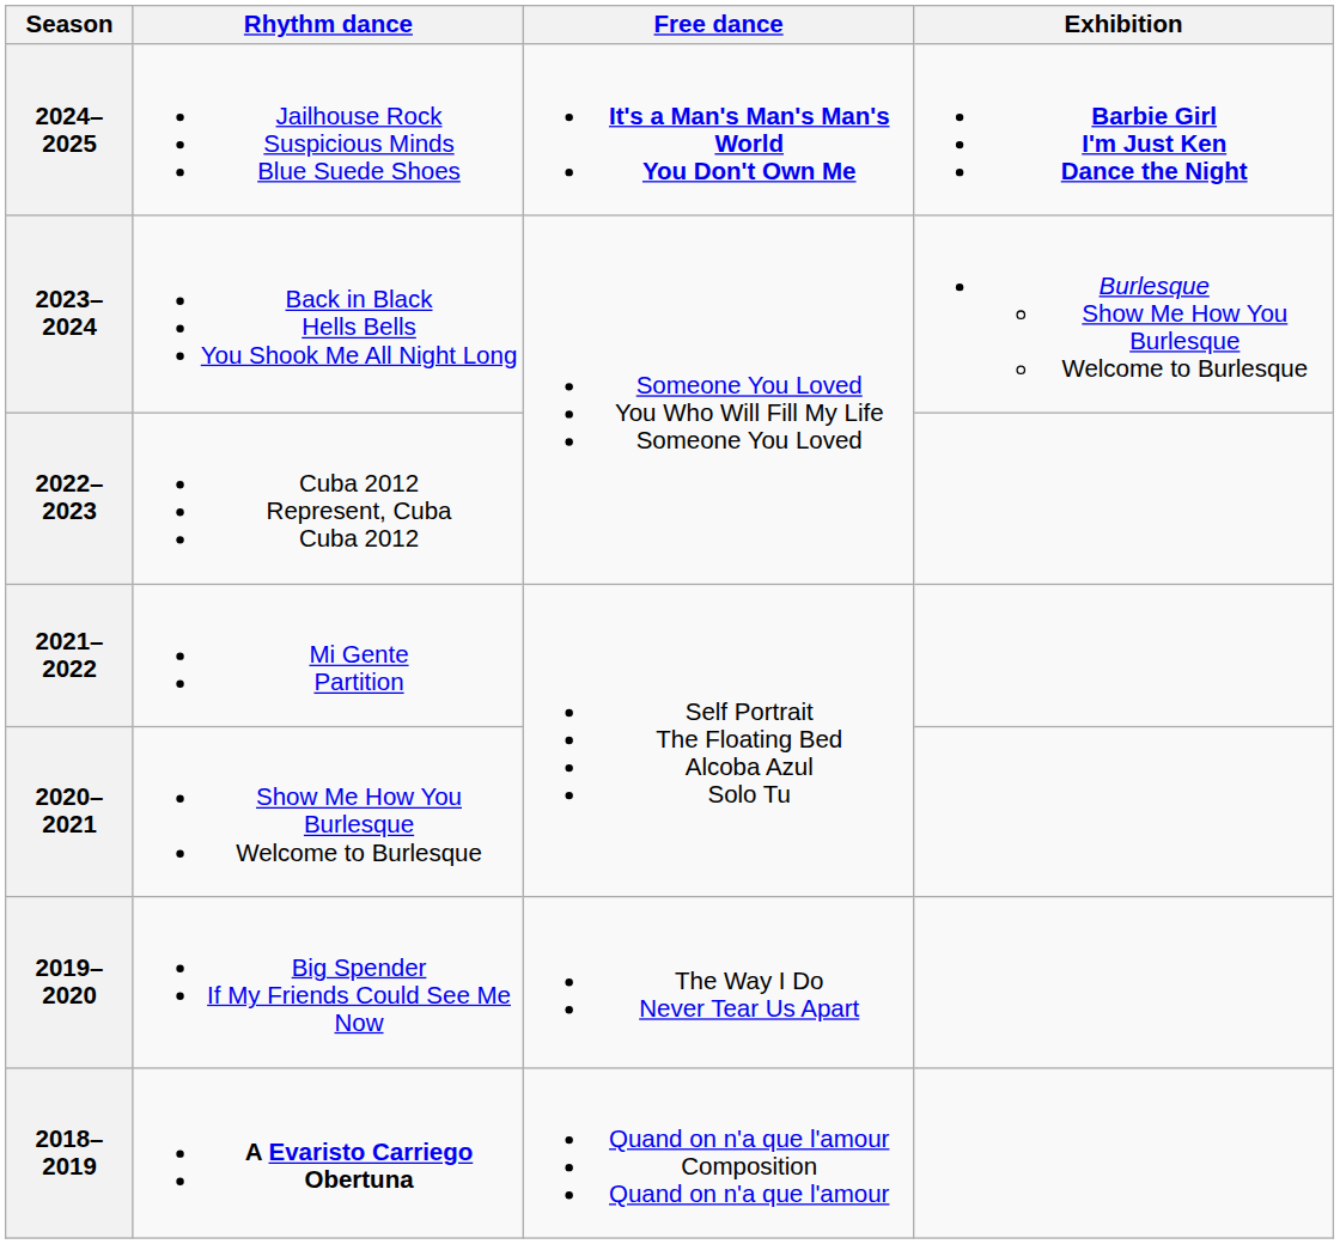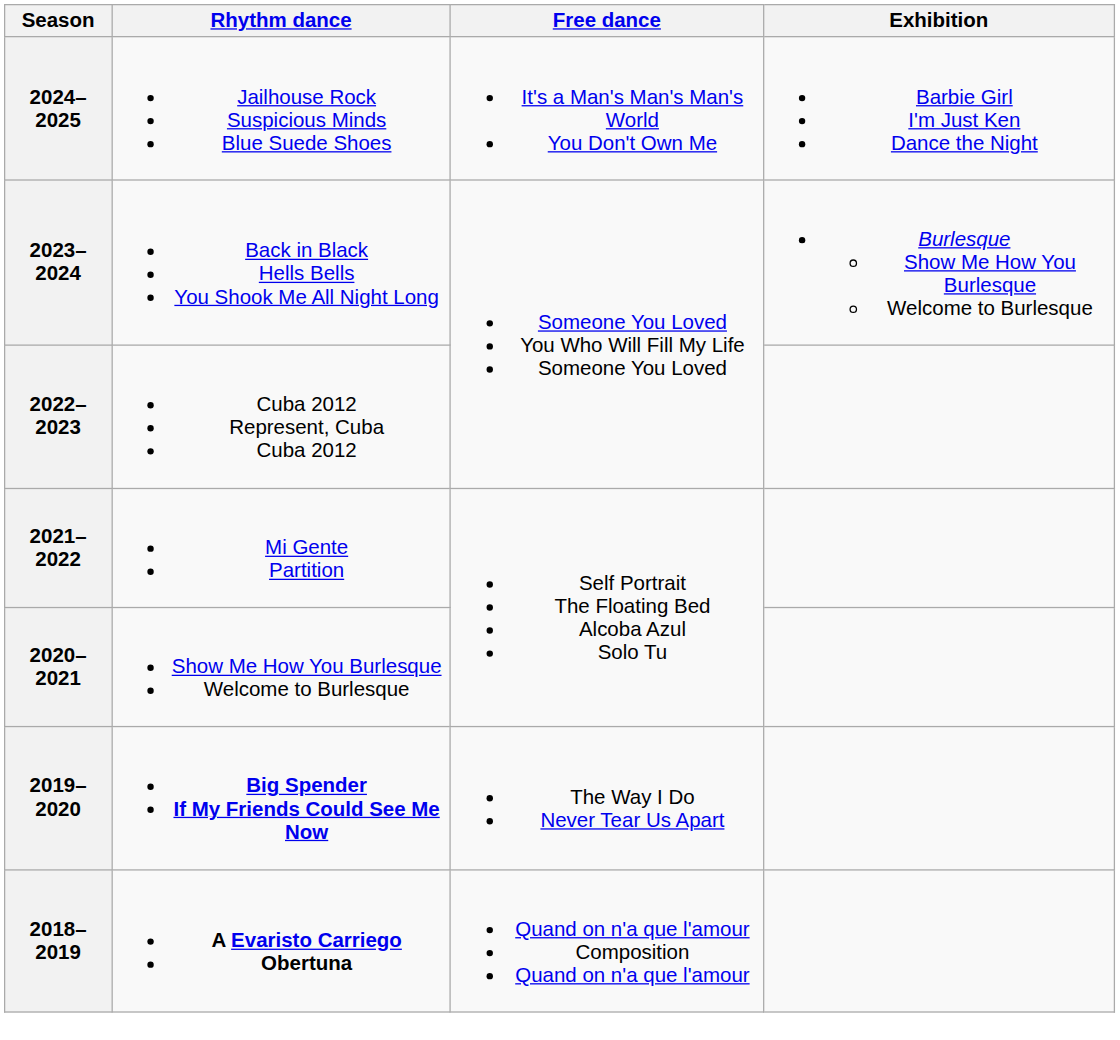2024–2025 | Free dance: bold -> normal
2024–2025 | Exhibition: bold -> normal
2019–2020 | Rhythm dance: normal -> bold
